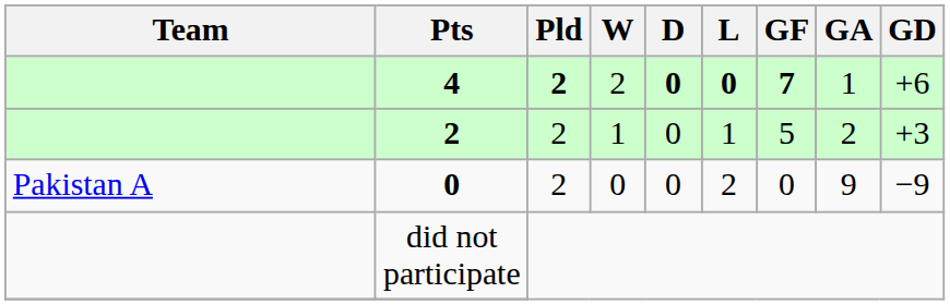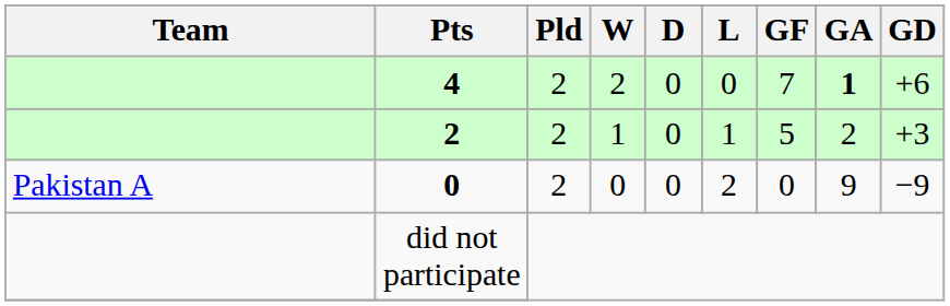4 | Pld: bold -> normal
4 | D: bold -> normal
4 | L: bold -> normal
4 | GF: bold -> normal
4 | GA: normal -> bold
